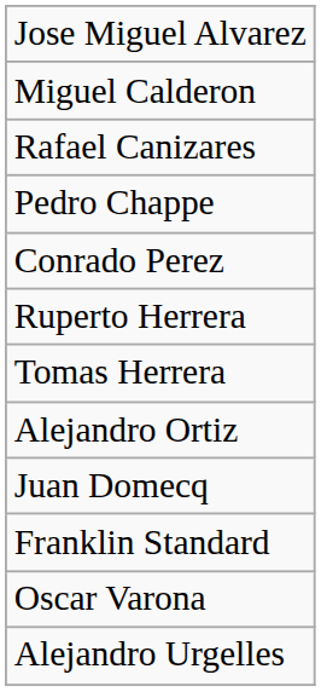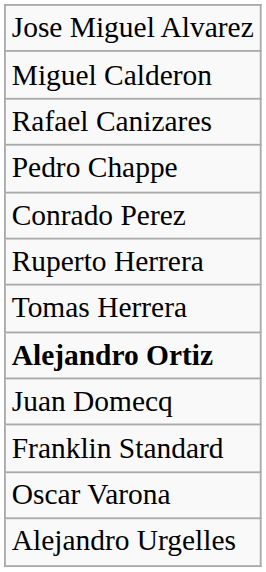row 8 | column 1: normal -> bold
